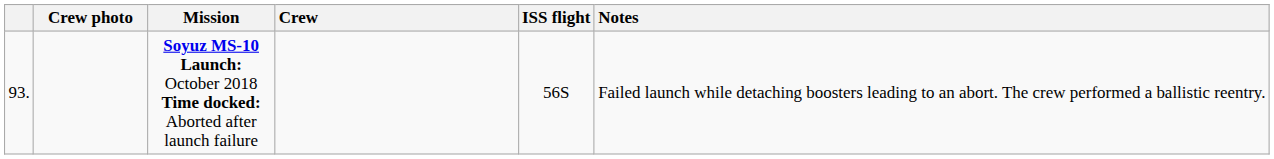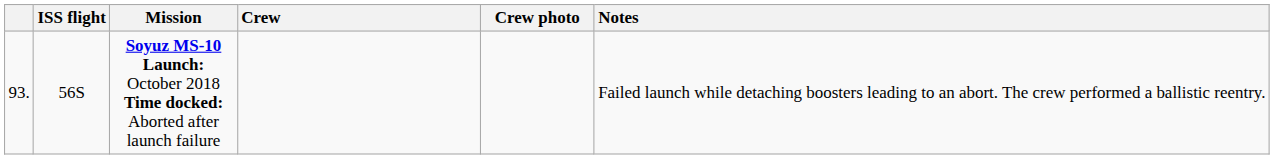columns swapped: ISS flight <-> Crew photo
